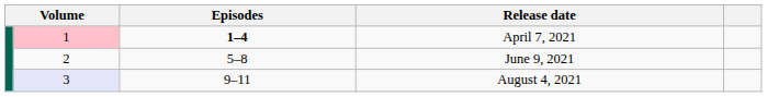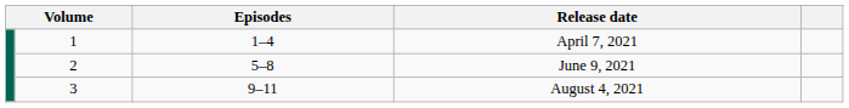April 7, 2021 | column 2: pink background -> no background
April 7, 2021 | Episodes: bold -> normal
August 4, 2021 | column 2: lavender background -> no background
